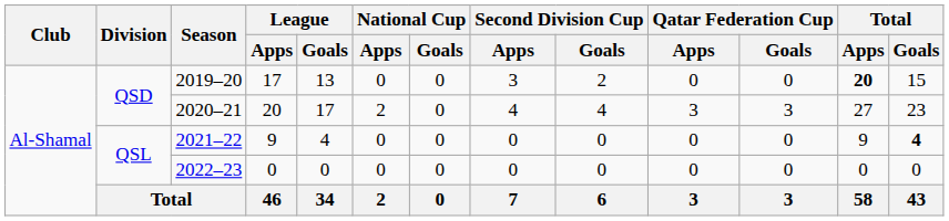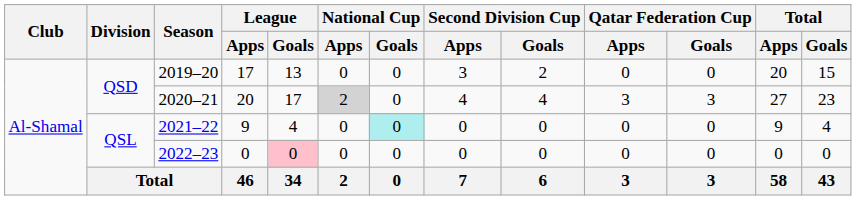2019–20 | Total / Apps: bold -> normal
2020–21 | National Cup / Apps: no background -> lightgrey background
2021–22 | National Cup / Goals: no background -> paleturquoise background
2021–22 | Total / Goals: bold -> normal
2022–23 | League / Goals: no background -> pink background
